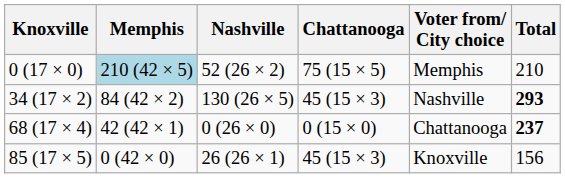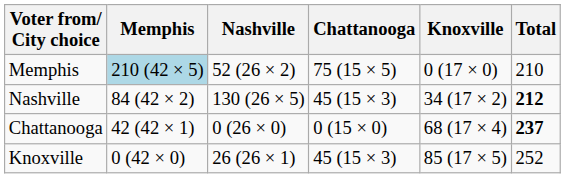columns swapped: Voter from/ City choice <-> Knoxville
row 3 | Total: 293 -> 212
row 5 | Total: 156 -> 252
